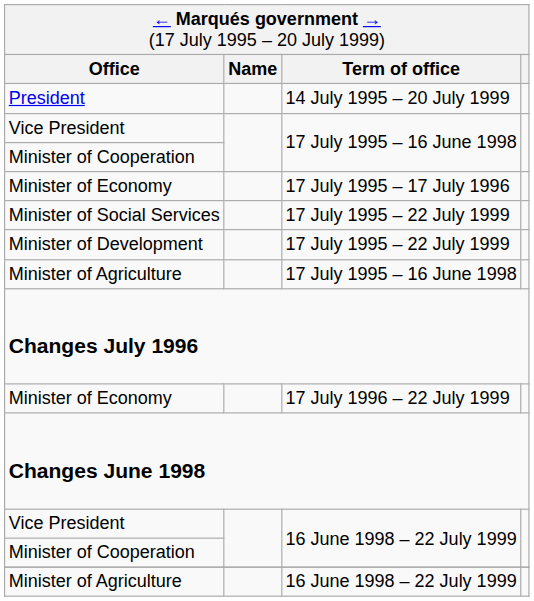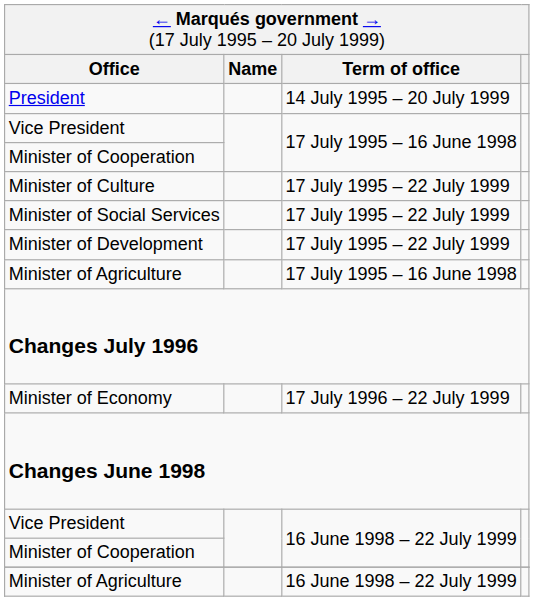- row: Minister of Economy | 17 July 1995 – 17 July 1996
+ row: Minister of Culture | 17 July 1995 – 22 July 1999
